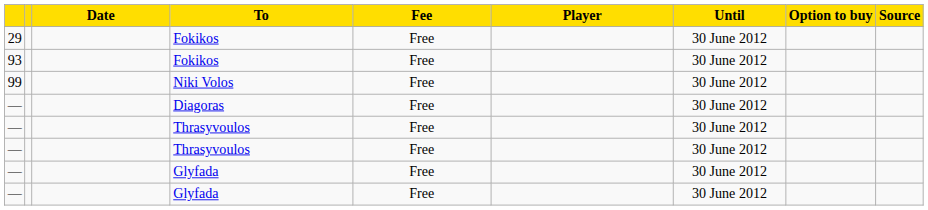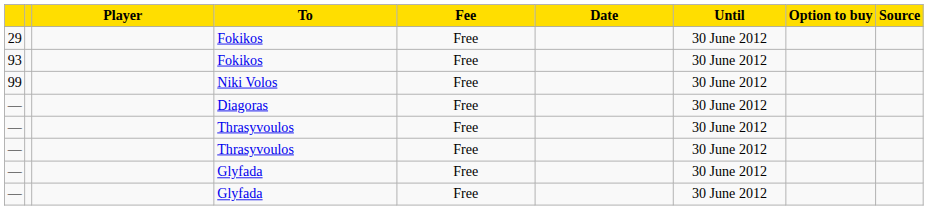columns swapped: Player <-> Date
